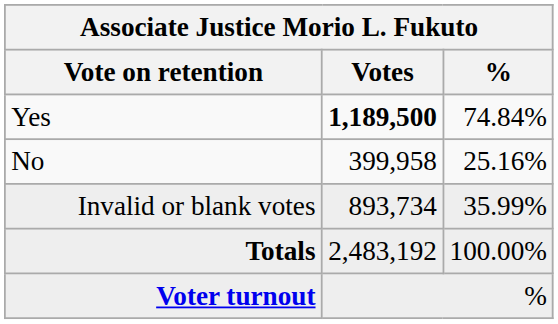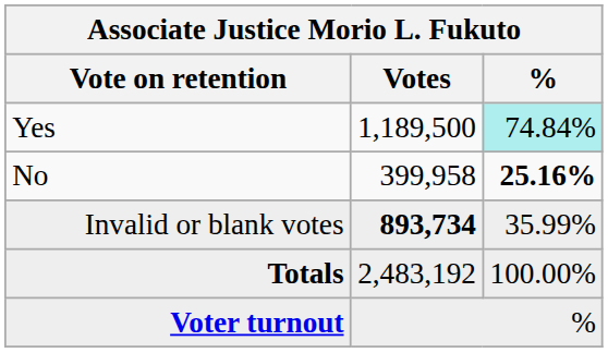Yes | Votes: bold -> normal
Yes | %: no background -> paleturquoise background
No | %: normal -> bold
Invalid or blank votes | Votes: normal -> bold
